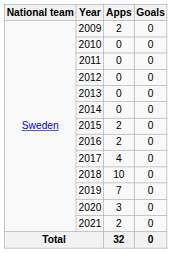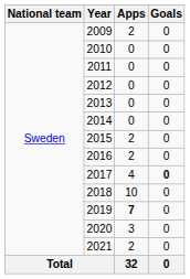2017 | Goals: normal -> bold
2019 | Apps: normal -> bold
